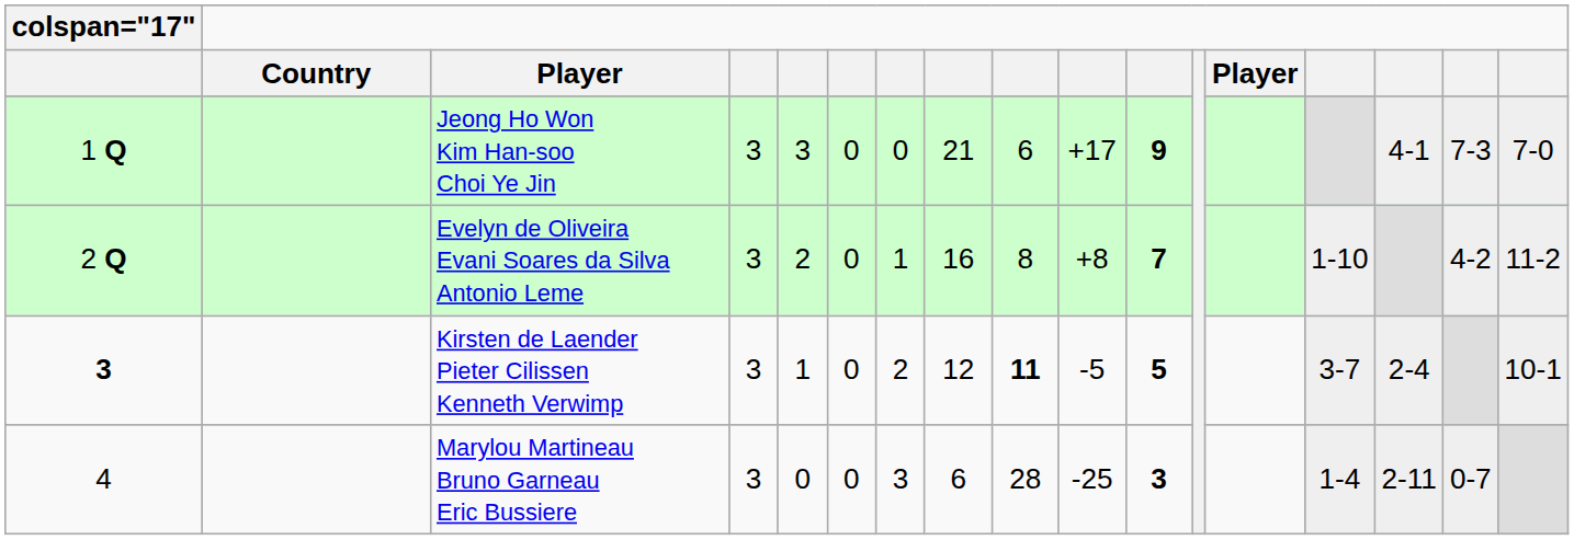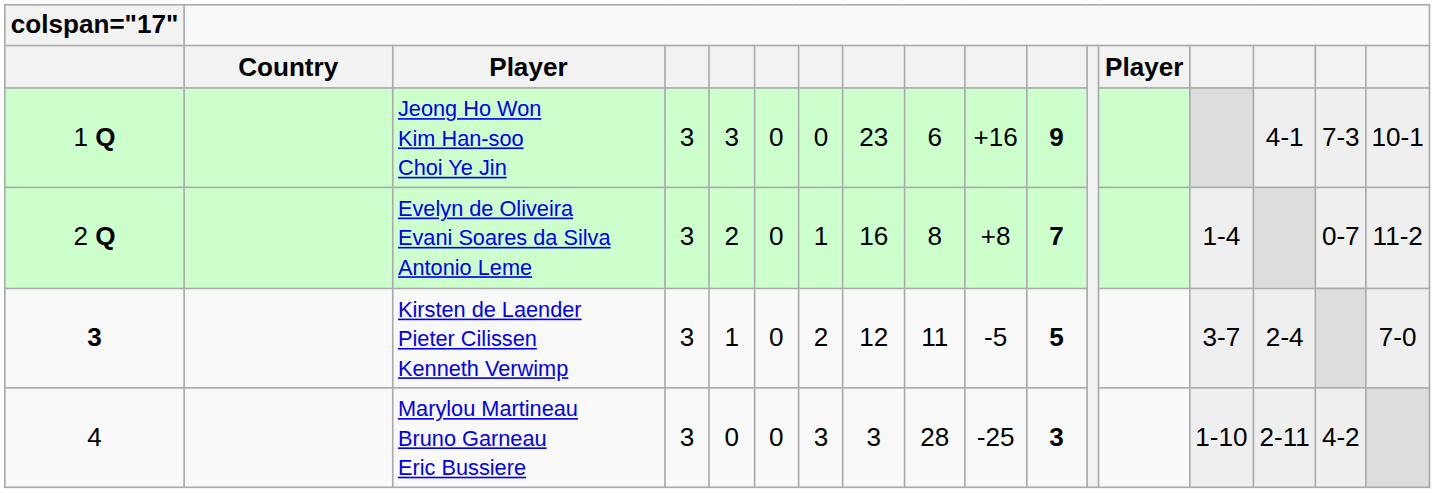Jeong Ho Won Kim Han-soo Choi Ye Jin | column 8: 21 -> 23
Jeong Ho Won Kim Han-soo Choi Ye Jin | column 10: +17 -> +16
Jeong Ho Won Kim Han-soo Choi Ye Jin | column 17: 7-0 -> 10-1
Evelyn de Oliveira Evani Soares da Silva Antonio Leme | column 14: 1-10 -> 1-4
Evelyn de Oliveira Evani Soares da Silva Antonio Leme | column 16: 4-2 -> 0-7
Kirsten de Laender Pieter Cilissen Kenneth Verwimp | column 9: bold -> normal
Kirsten de Laender Pieter Cilissen Kenneth Verwimp | column 17: 10-1 -> 7-0
Marylou Martineau Bruno Garneau Eric Bussiere | column 8: 6 -> 3
Marylou Martineau Bruno Garneau Eric Bussiere | column 14: 1-4 -> 1-10
Marylou Martineau Bruno Garneau Eric Bussiere | column 16: 0-7 -> 4-2
